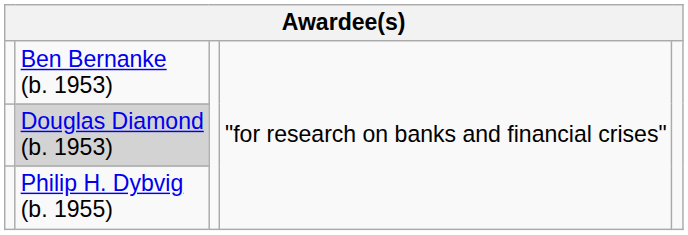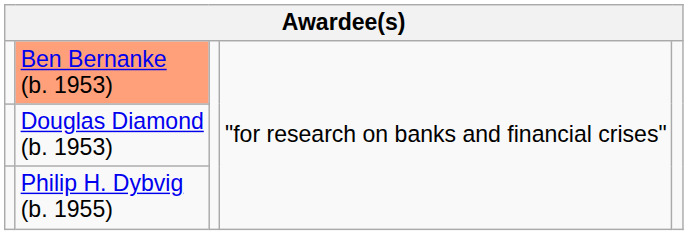Ben Bernanke (b. 1953) | column 2: no background -> lightsalmon background
Douglas Diamond (b. 1953) | column 2: lightgrey background -> no background
